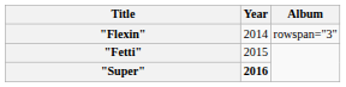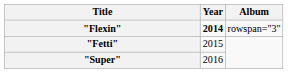"Flexin" | Year: normal -> bold
"Super" | Year: bold -> normal
